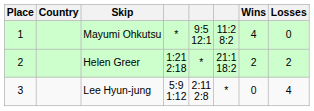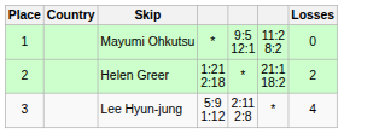- column: Wins | 4 | 2 | 0
